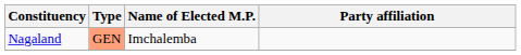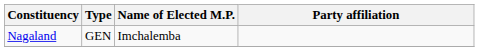Nagaland | Type: lightsalmon background -> no background
